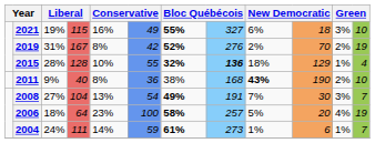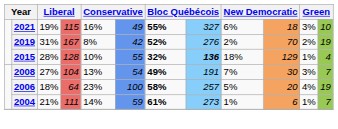- row: 2011 | 9% | 40 | 8% | 36 | 38% | 168 | 43% | 190 | 2% | 10
2004 | column 3: 24% -> 21%
